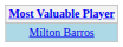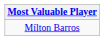row 2 | column 1: lightblue background -> no background
